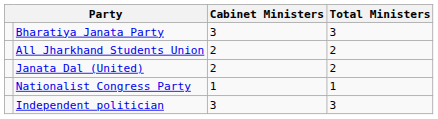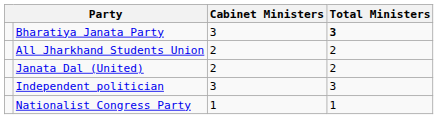Bharatiya Janata Party | Total Ministers: normal -> bold
rows swapped: Nationalist Congress Party <-> Independent politician
